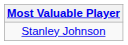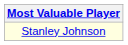row 2 | column 1: no background -> lightyellow background
